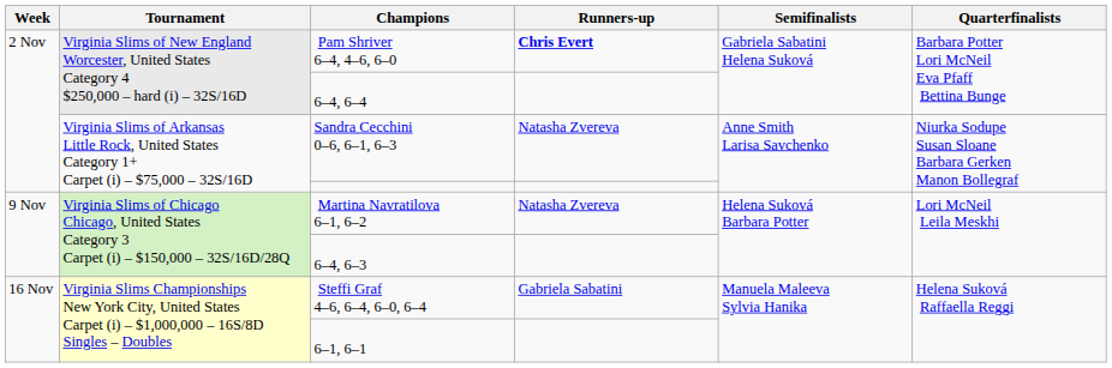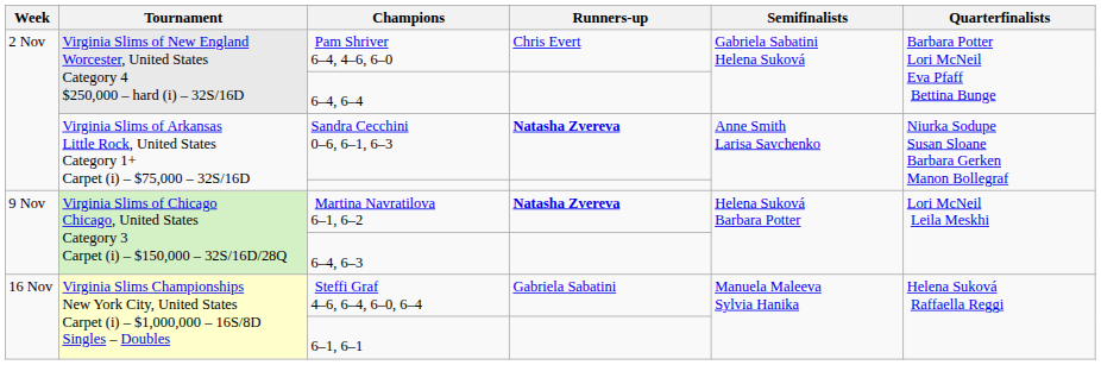Pam Shriver 6–4, 4–6, 6–0 | Runners-up: bold -> normal
Sandra Cecchini 0–6, 6–1, 6–3 | Runners-up: normal -> bold
Martina Navratilova 6–1, 6–2 | Runners-up: normal -> bold
